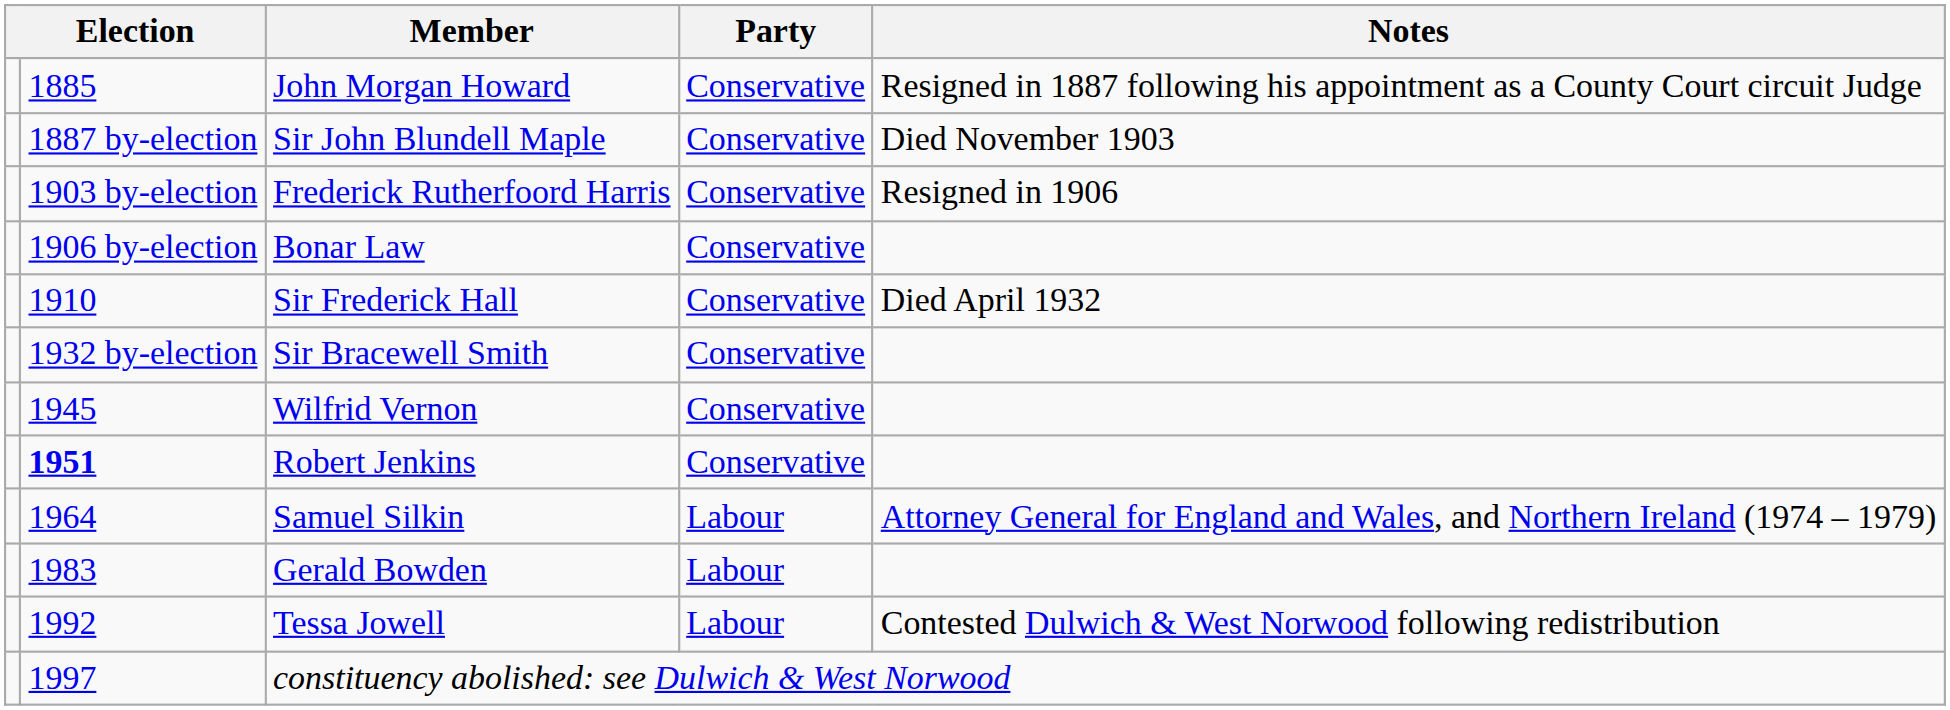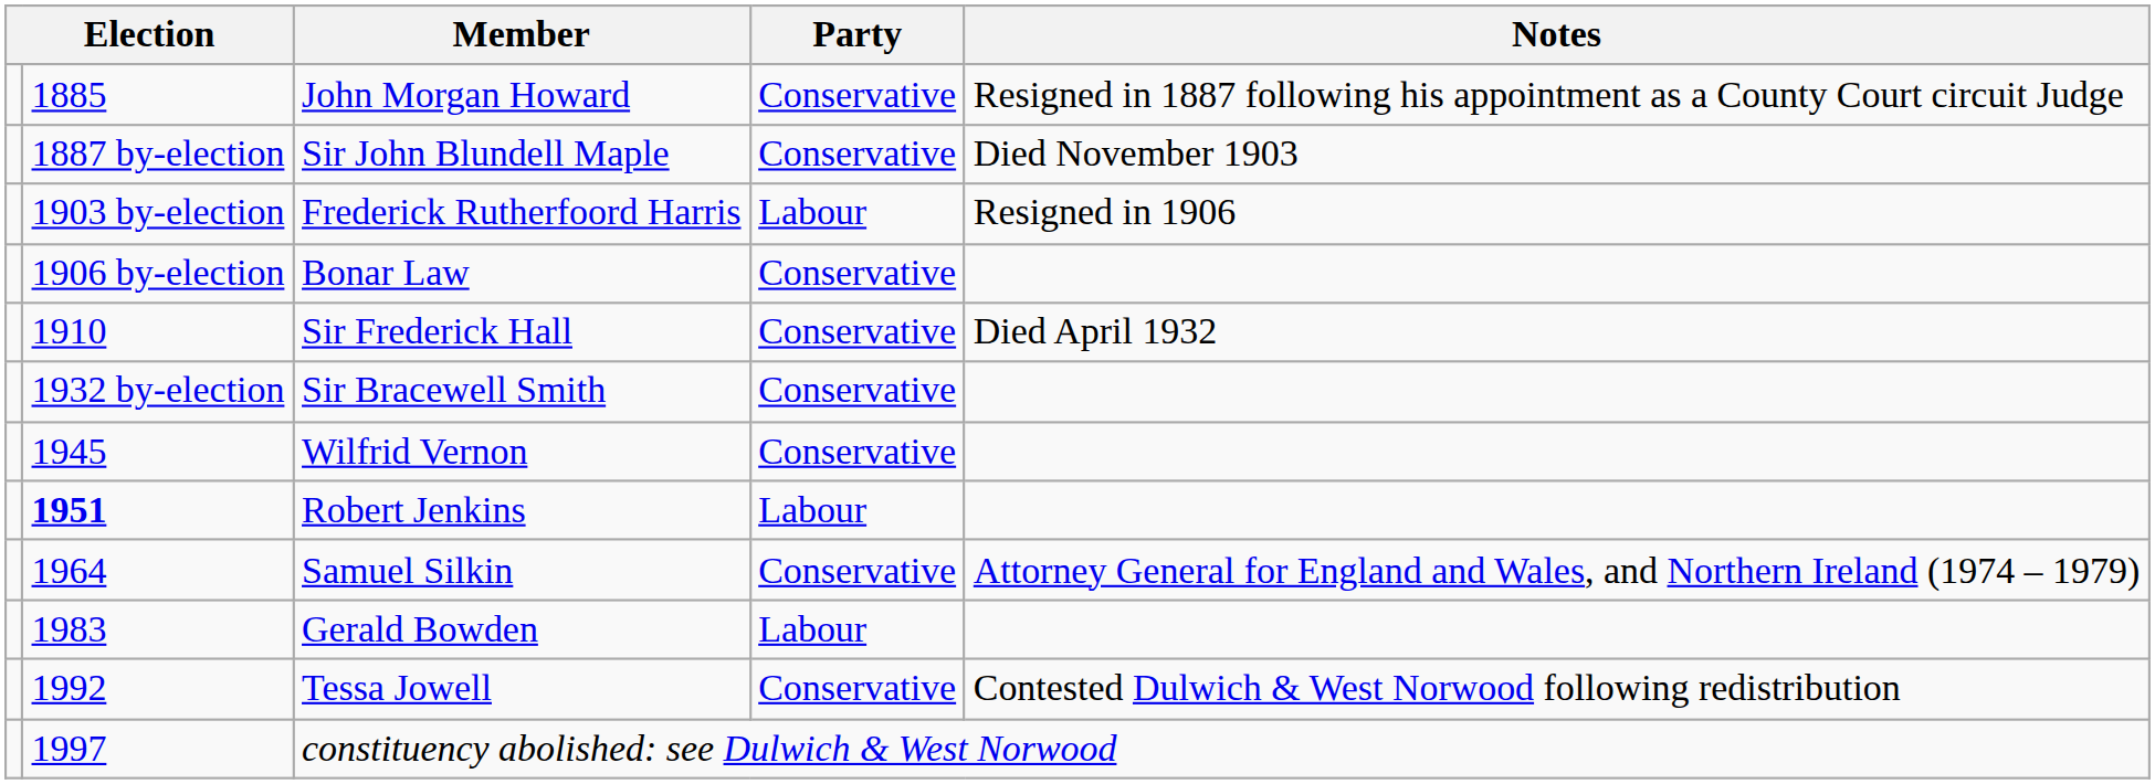Frederick Rutherfoord Harris | Party: Conservative -> Labour
Robert Jenkins | Party: Conservative -> Labour
Samuel Silkin | Party: Labour -> Conservative
Tessa Jowell | Party: Labour -> Conservative
